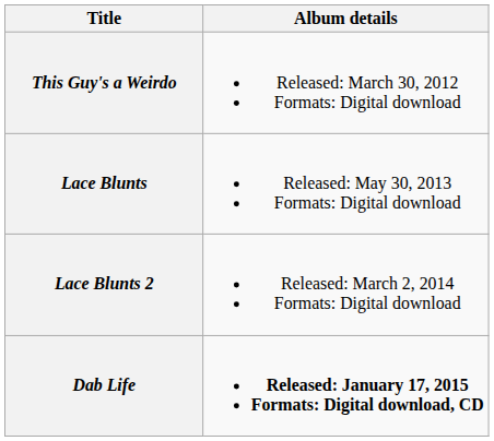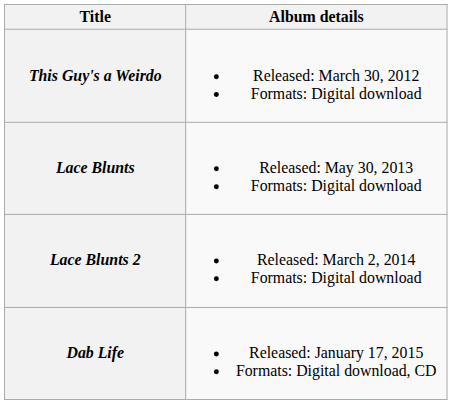Dab Life | Album details: bold -> normal
